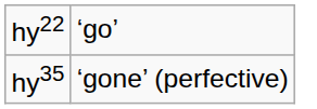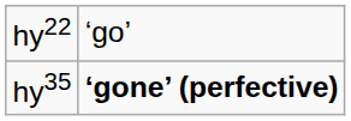hy35 | column 2: normal -> bold
